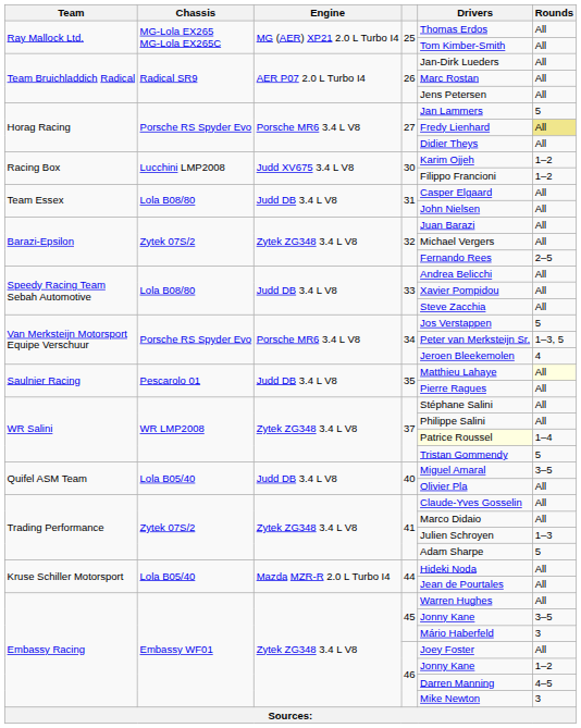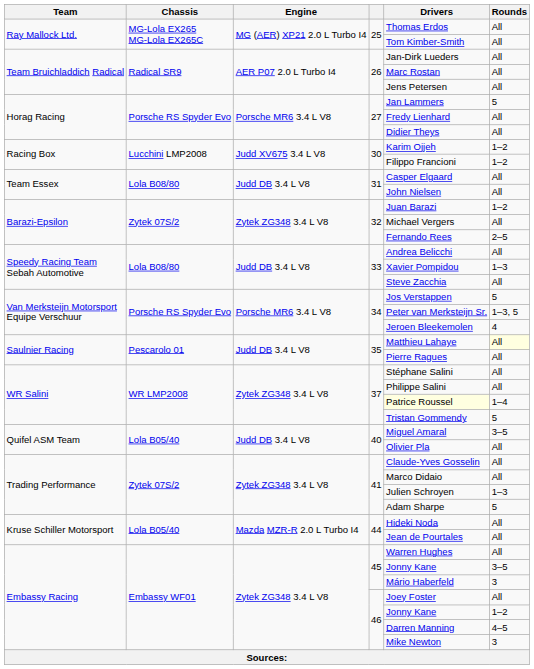row 8 | Rounds: khaki background -> no background
row 14 | Rounds: All -> 1–2
row 18 | Rounds: All -> 1–3
